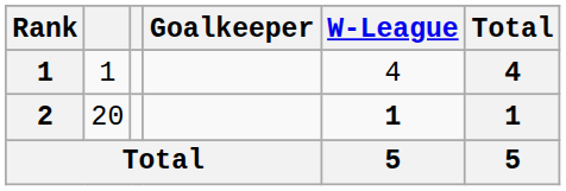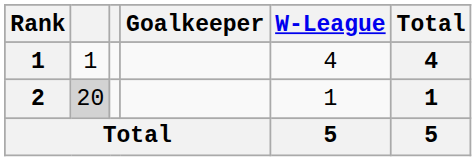2 | column 2: no background -> lightgrey background
2 | W-League: bold -> normal
